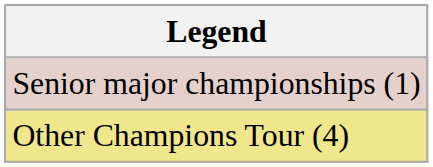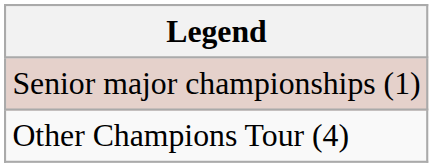row 3 | column 1: khaki background -> no background
